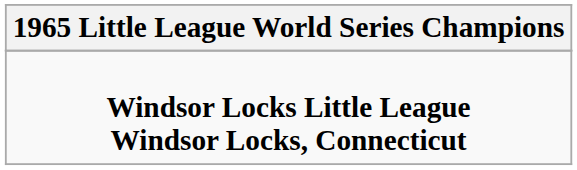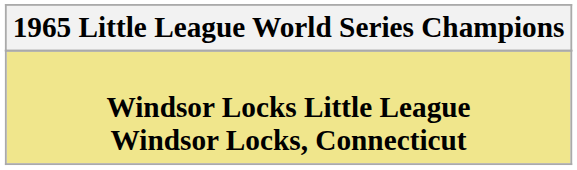row 2 | column 1: no background -> khaki background
